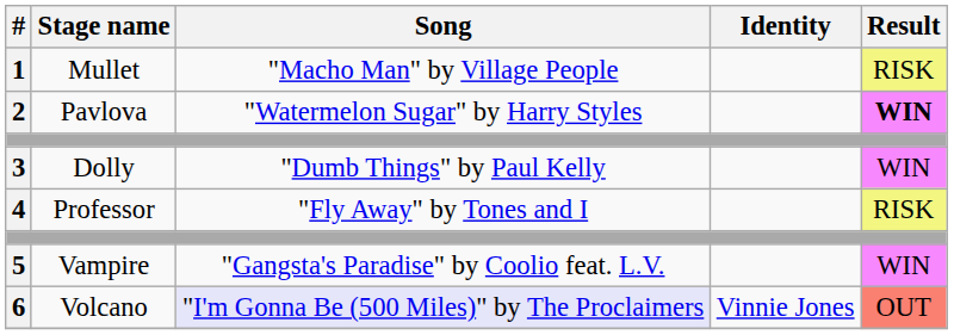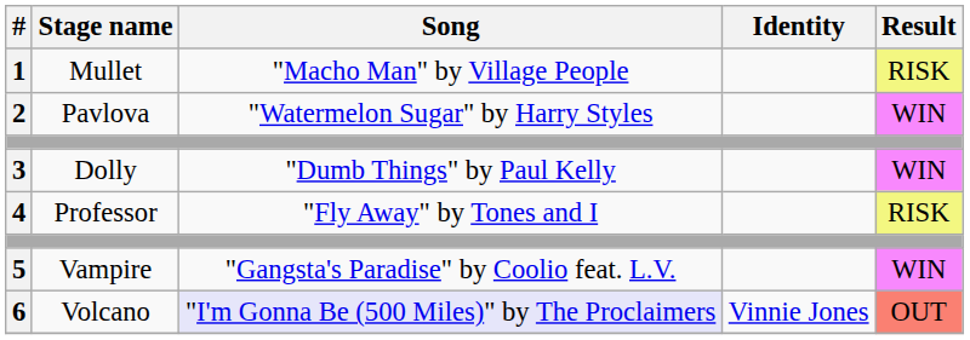2 | Result: bold -> normal
